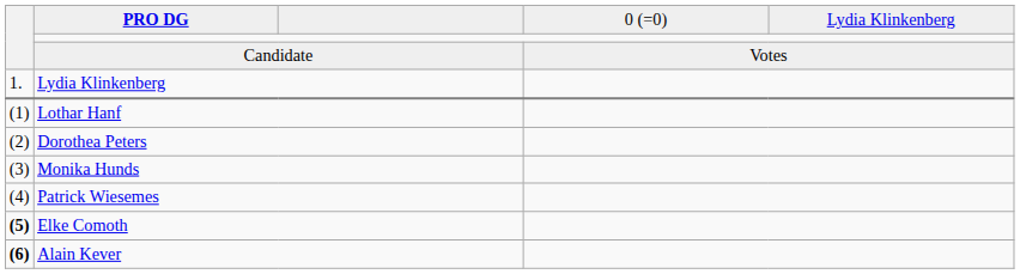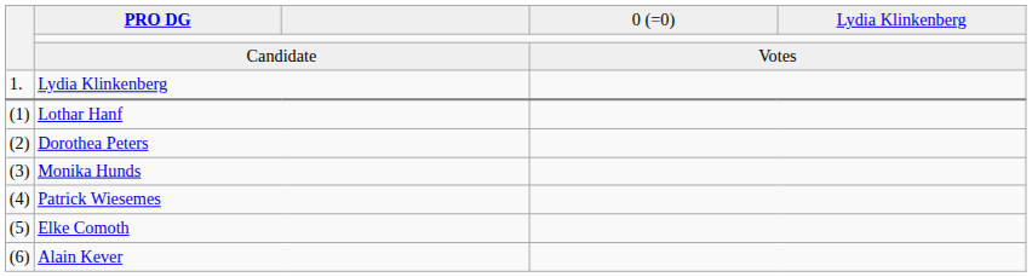Elke Comoth | column 1: bold -> normal
Alain Kever | column 1: bold -> normal
